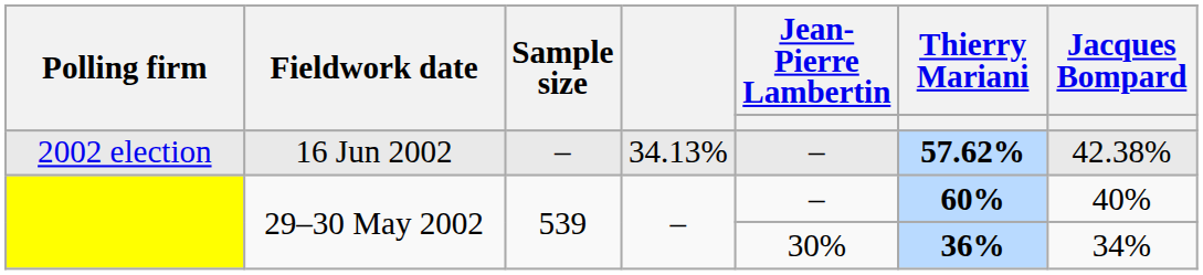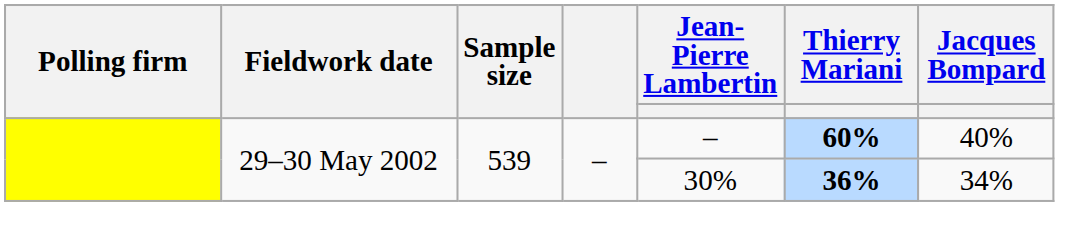- row: 2002 election | 16 Jun 2002 | – | 34.13% | – | 57.62% | 42.38%
